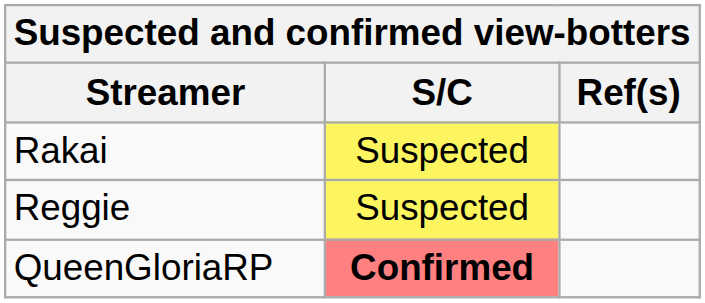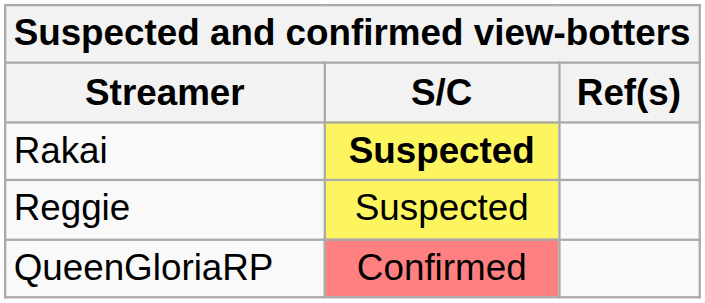Rakai | S/C: normal -> bold
QueenGloriaRP | S/C: bold -> normal
